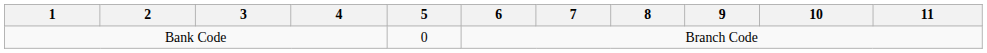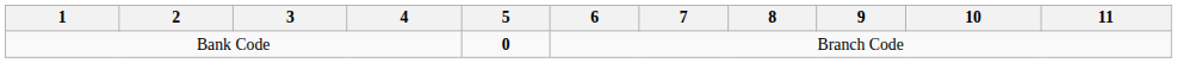Bank Code | 5: normal -> bold
